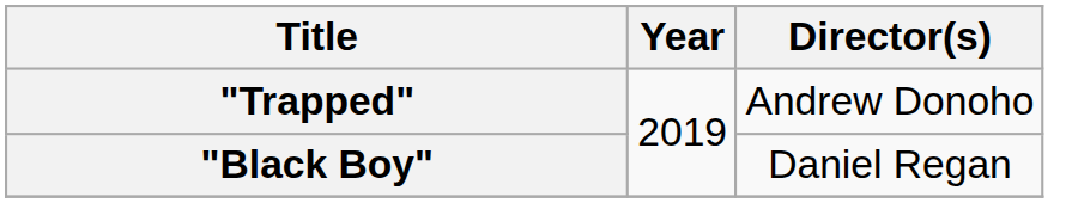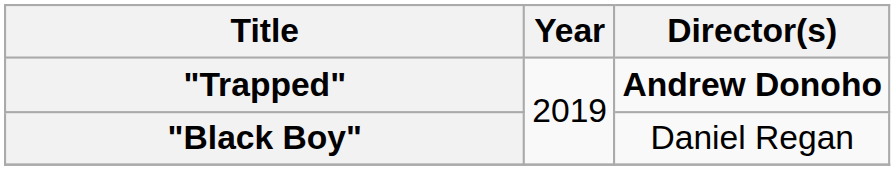"Trapped" | Director(s): normal -> bold
